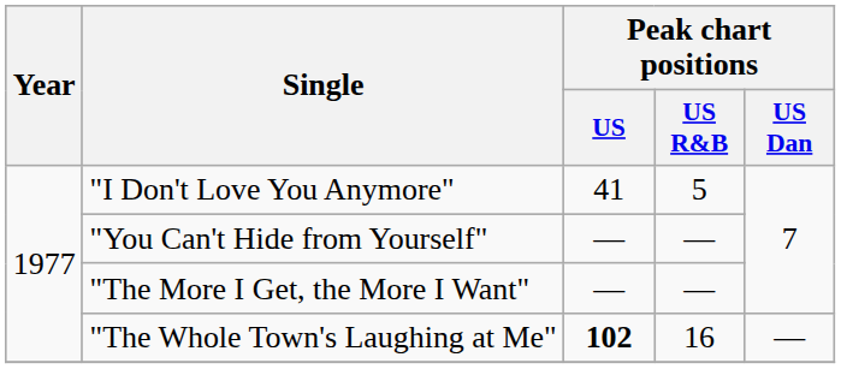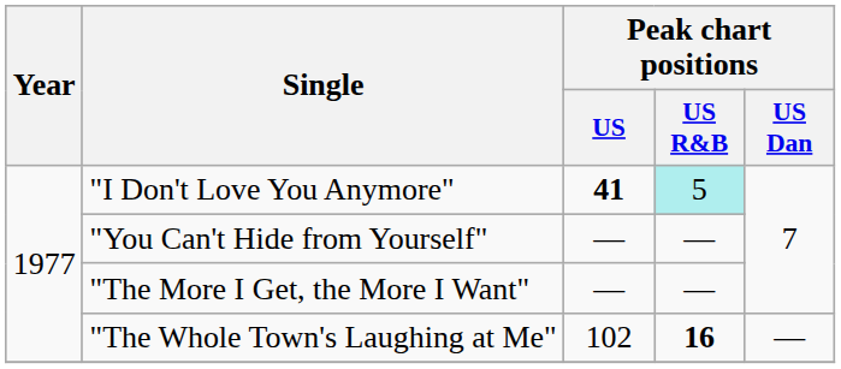"I Don't Love You Anymore" | Peak chart positions / US: normal -> bold
"I Don't Love You Anymore" | Peak chart positions / US R&B: no background -> paleturquoise background
"The Whole Town's Laughing at Me" | Peak chart positions / US: bold -> normal
"The Whole Town's Laughing at Me" | Peak chart positions / US R&B: normal -> bold
